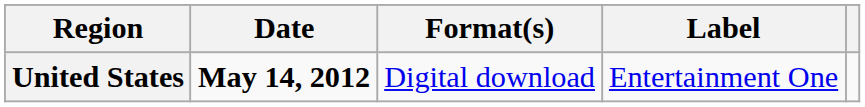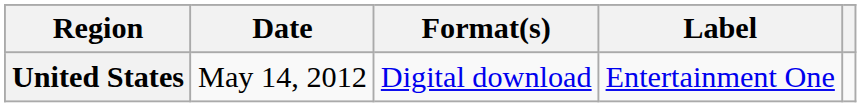United States | Date: bold -> normal
